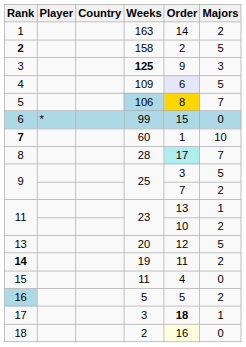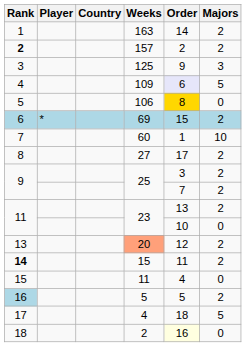row 3 | Weeks: 158 -> 157
row 3 | Majors: 5 -> 2
row 4 | Weeks: bold -> normal
row 6 | Weeks: lightblue background -> no background
row 6 | Majors: 7 -> 0
row 7 | Weeks: 99 -> 69
row 7 | Majors: 0 -> 2
row 8 | Rank: bold -> normal
row 9 | Weeks: 28 -> 27
row 9 | Order: paleturquoise background -> no background
row 9 | Majors: 7 -> 2
row 10 | Majors: 5 -> 2
row 12 | Majors: 1 -> 2
row 13 | Majors: 2 -> 0
row 14 | Weeks: no background -> lightsalmon background
row 14 | Majors: 5 -> 2
row 15 | Weeks: 19 -> 15
row 18 | Weeks: 3 -> 4
row 18 | Order: bold -> normal
row 18 | Majors: 1 -> 5
